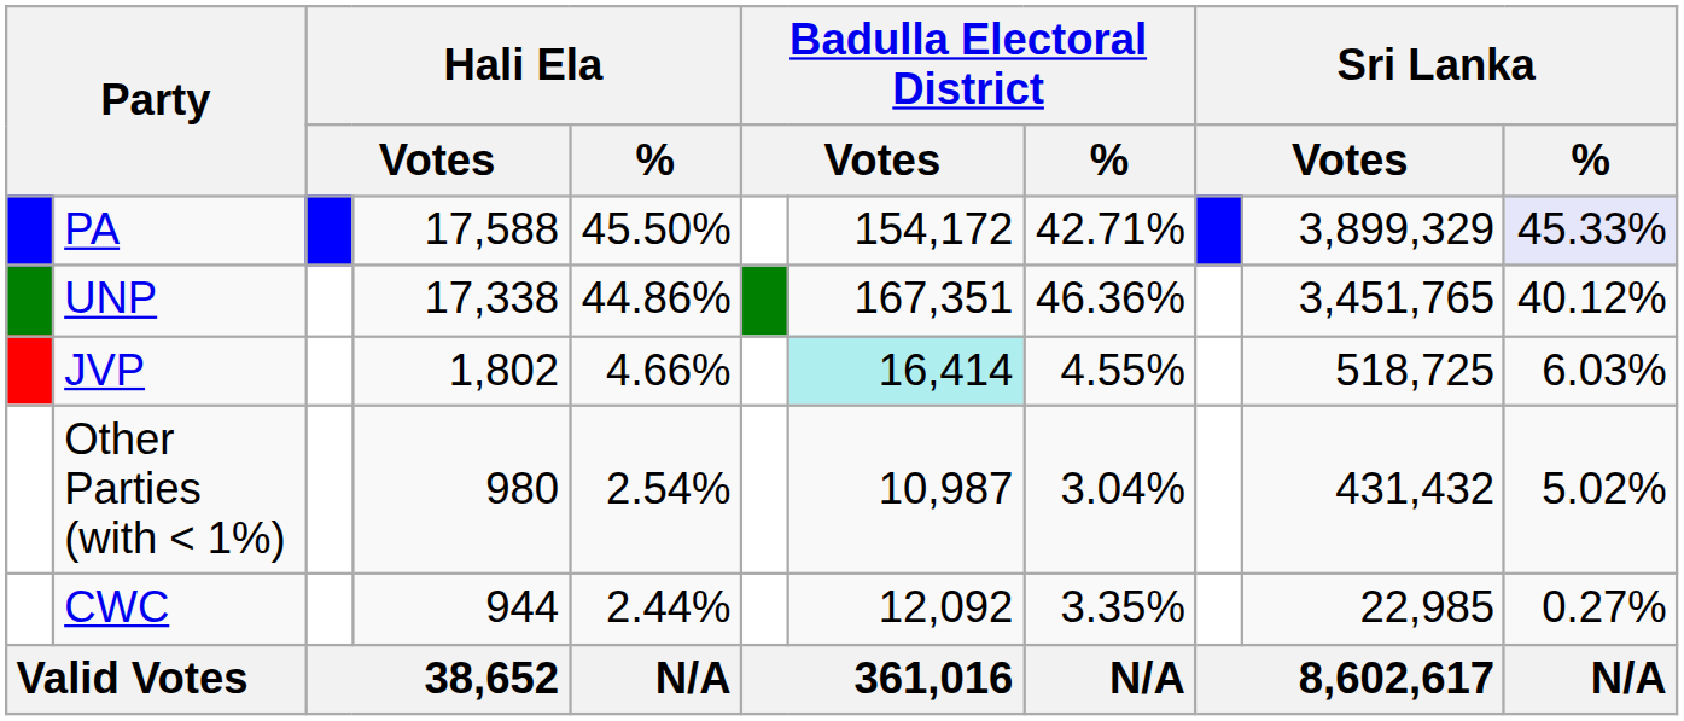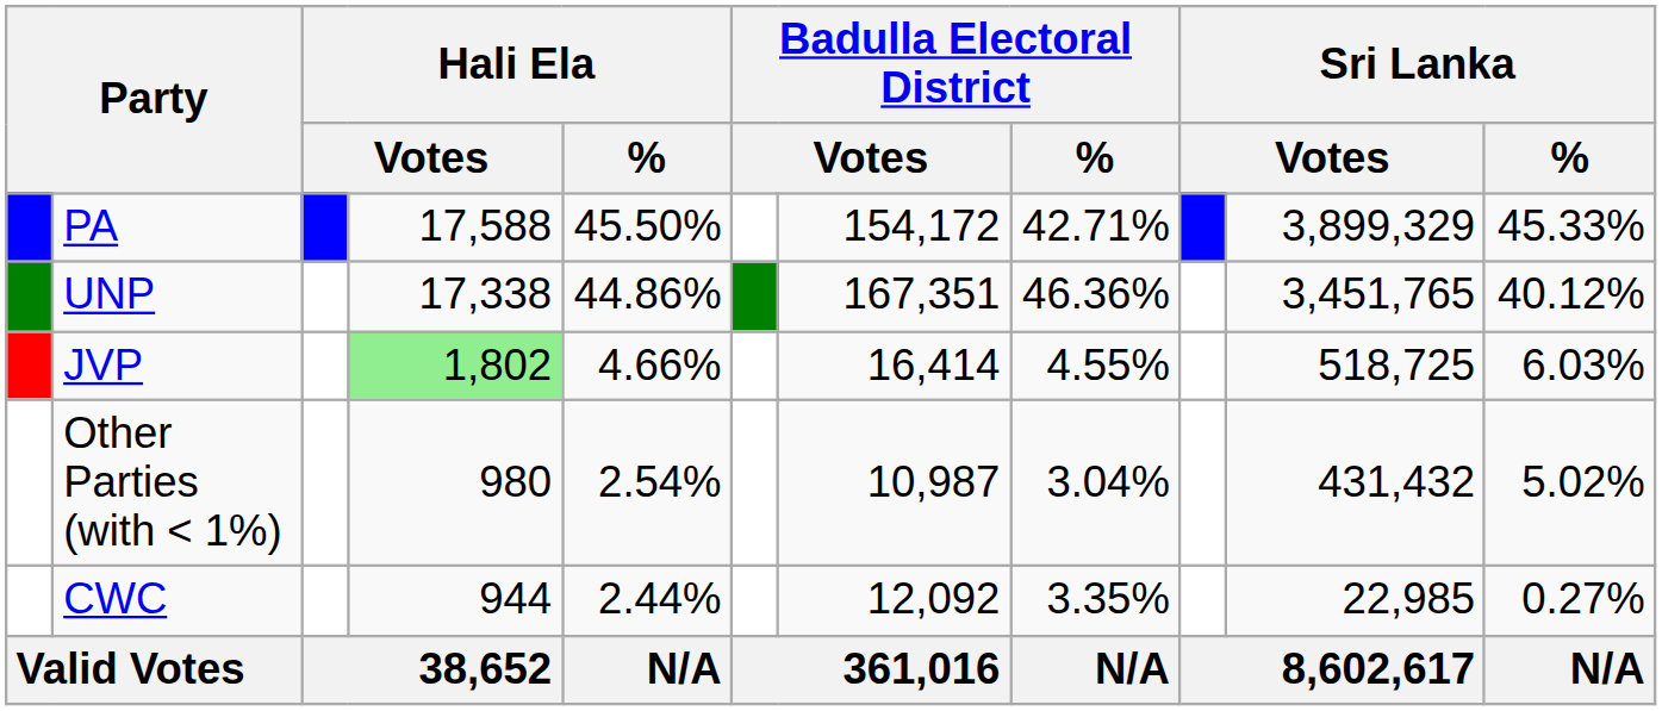PA | Sri Lanka / %: lavender background -> no background
JVP | column 4: no background -> lightgreen background
JVP | column 7: paleturquoise background -> no background
